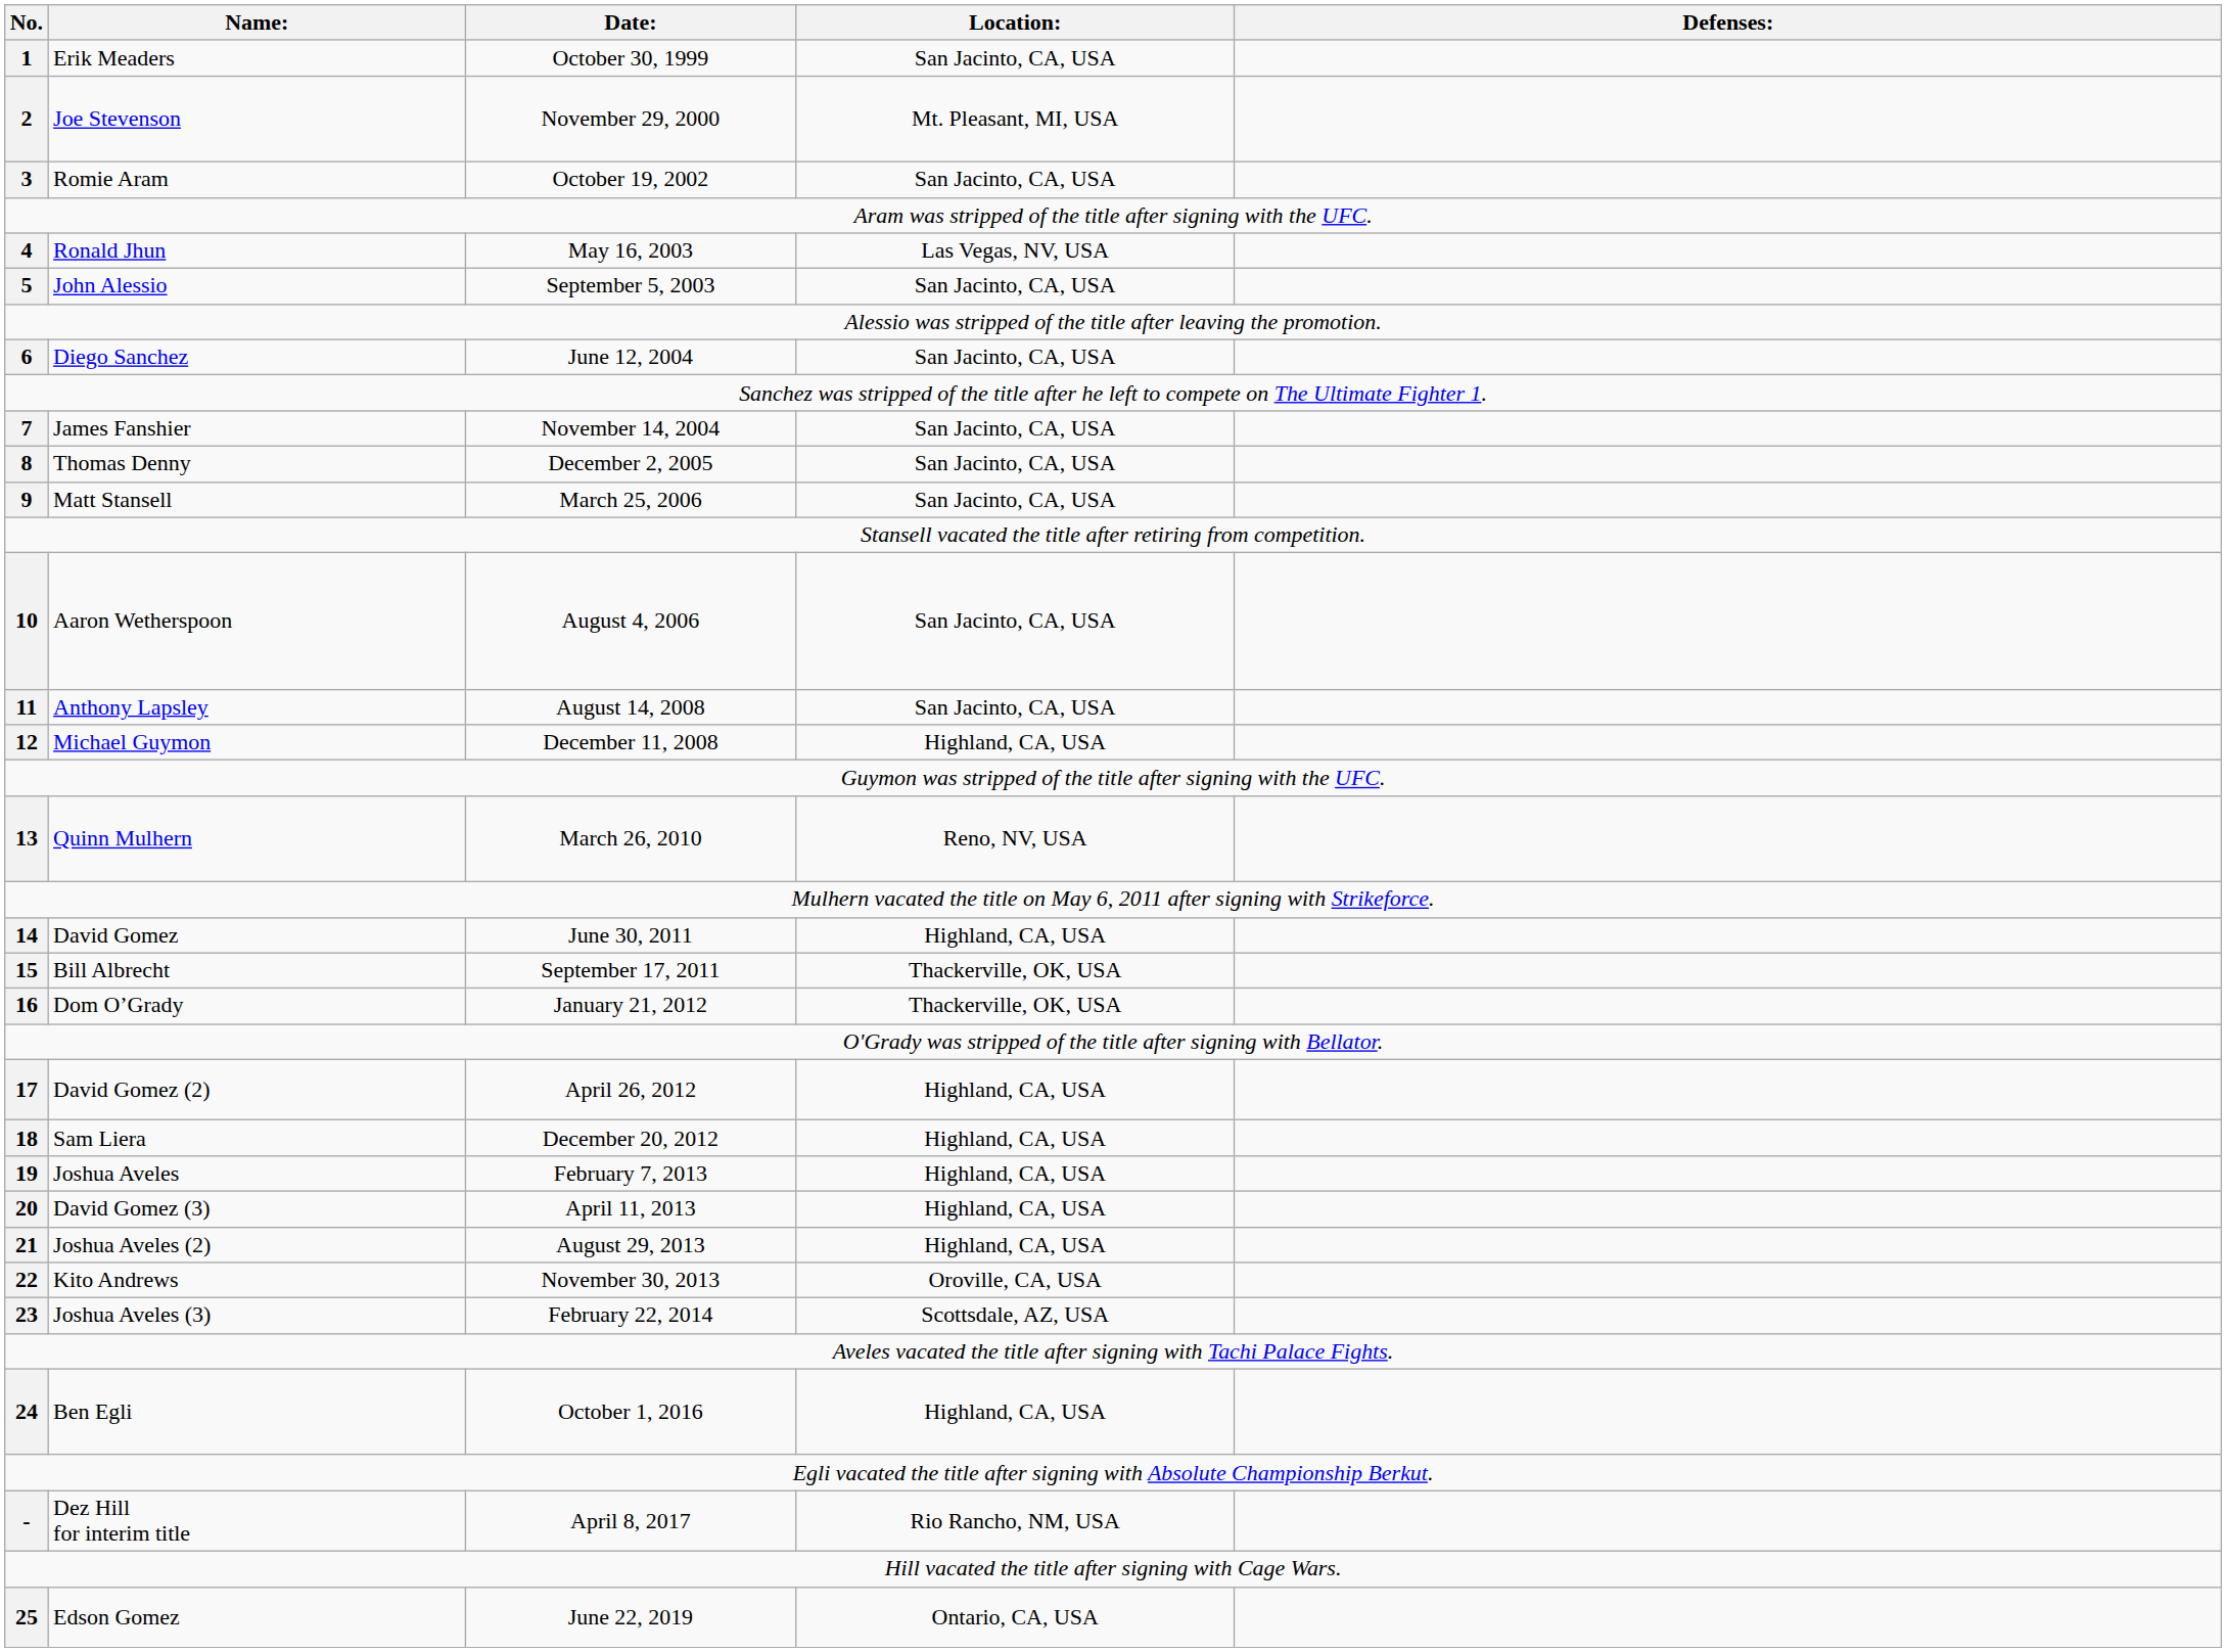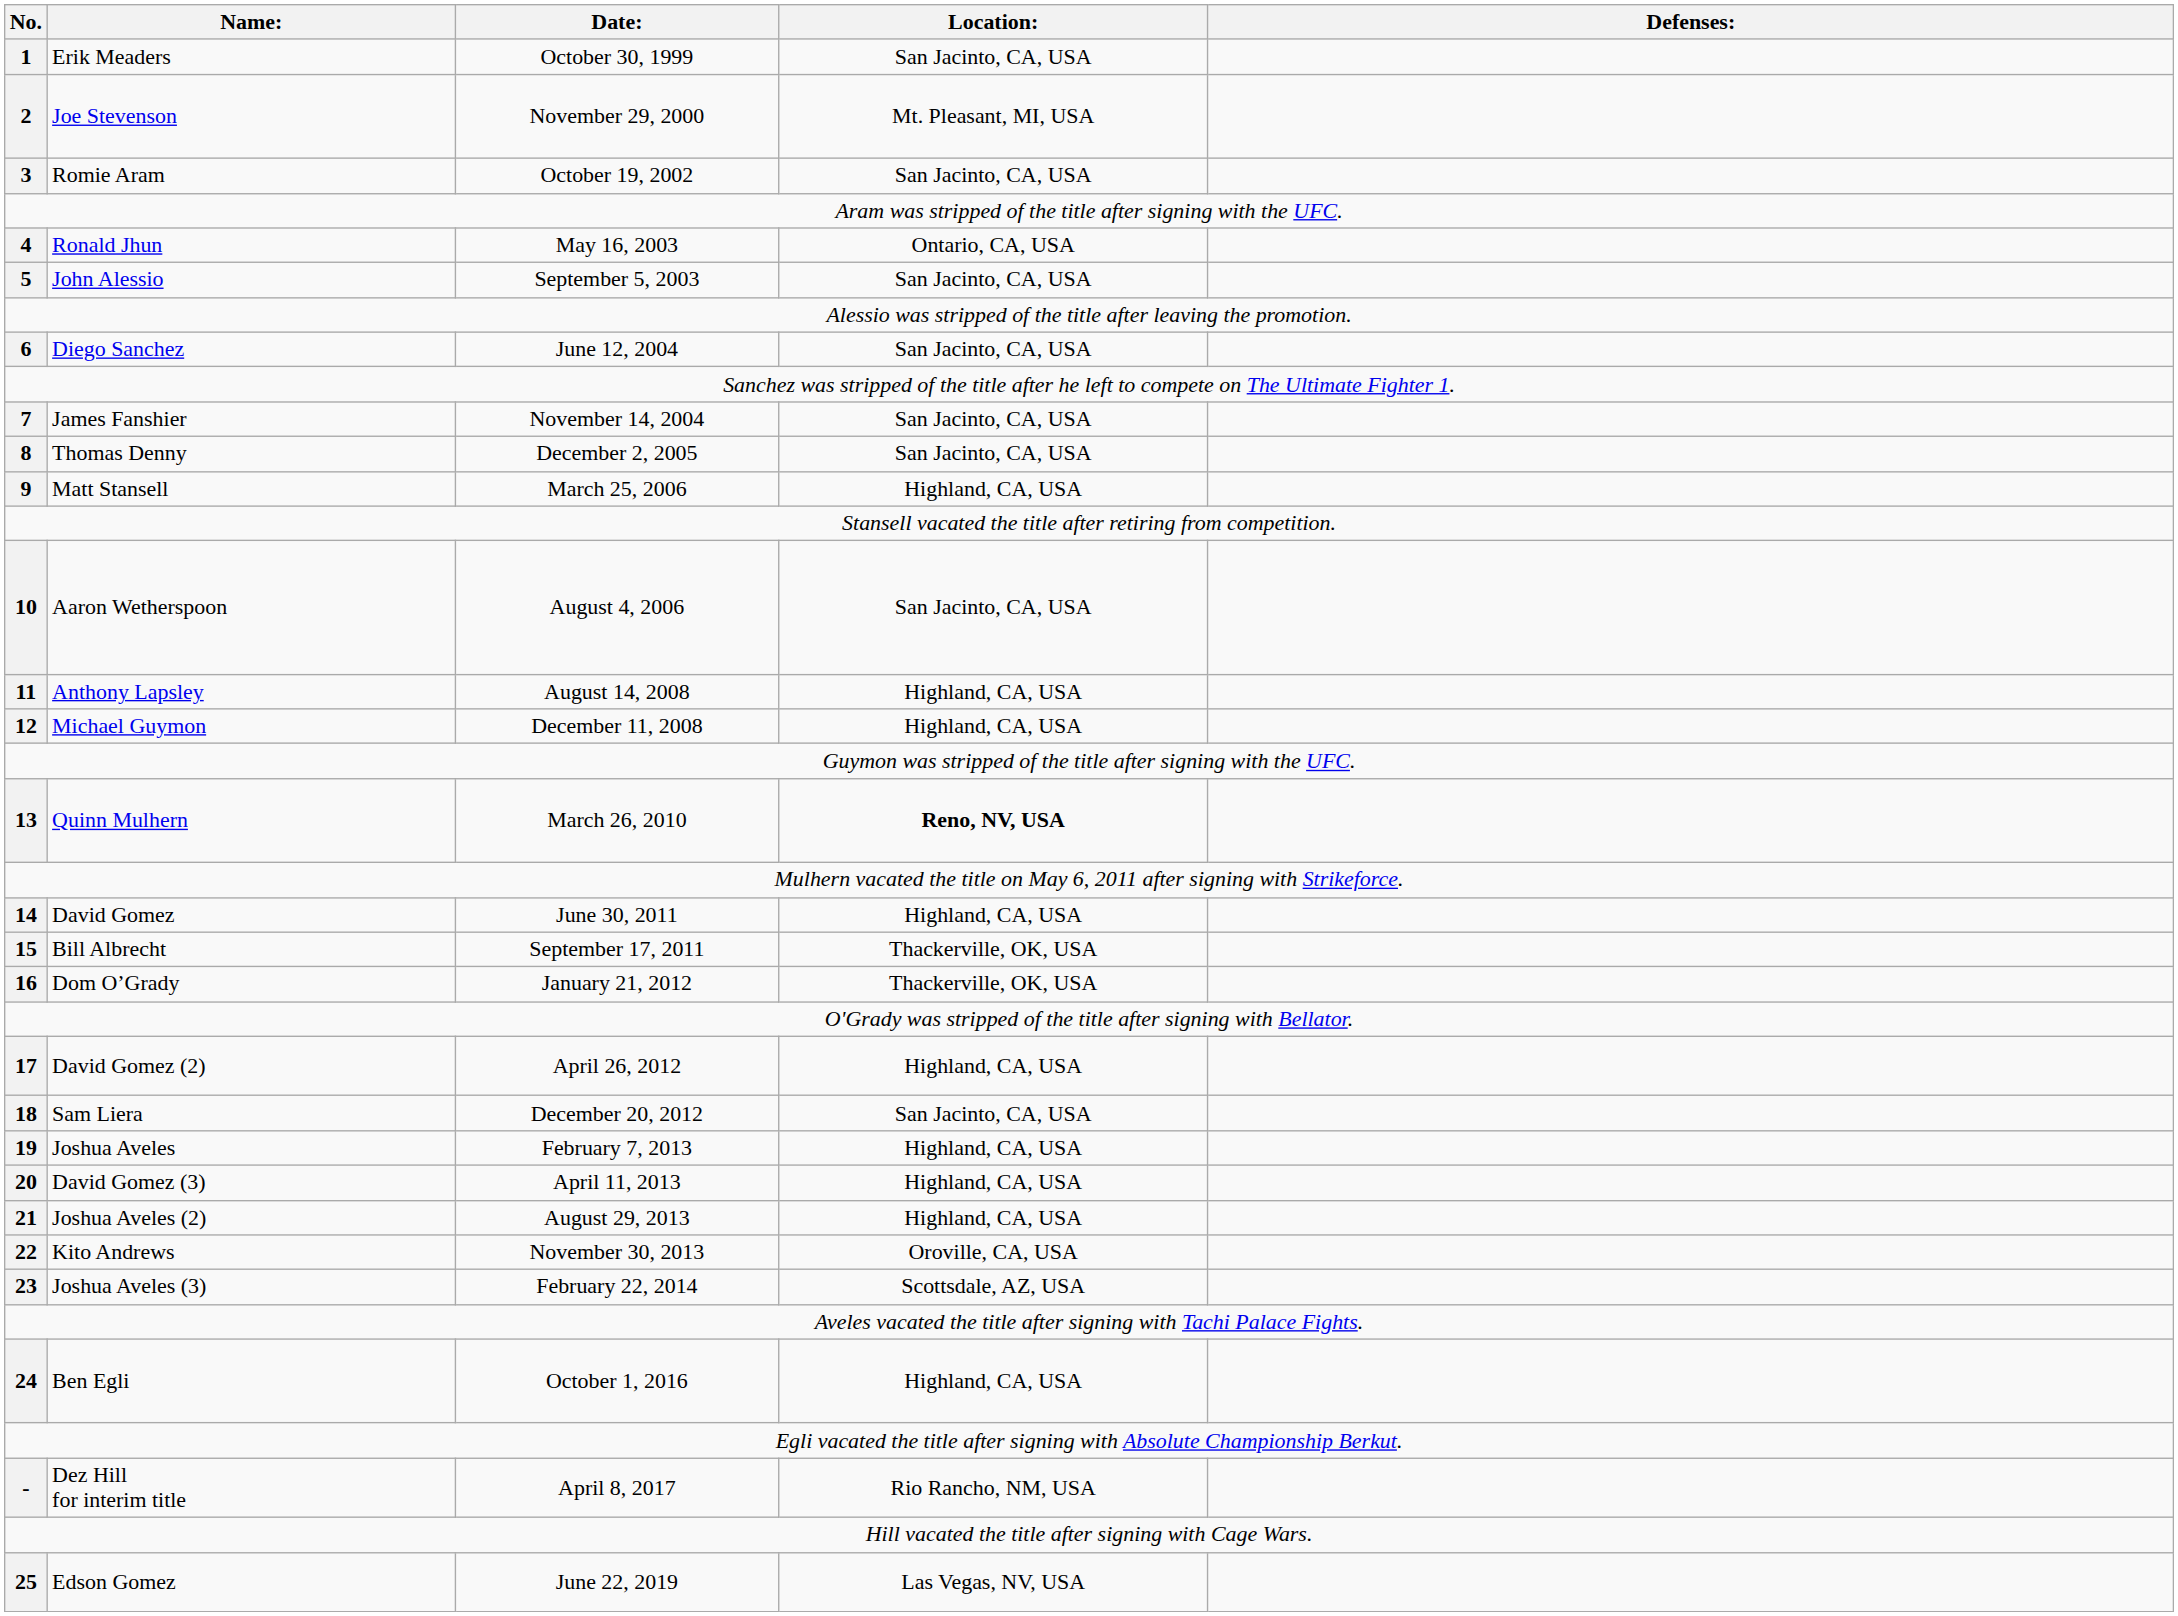Ronald Jhun | Location:: Las Vegas, NV, USA -> Ontario, CA, USA
Matt Stansell | Location:: San Jacinto, CA, USA -> Highland, CA, USA
Anthony Lapsley | Location:: San Jacinto, CA, USA -> Highland, CA, USA
Quinn Mulhern | Location:: normal -> bold
Sam Liera | Location:: Highland, CA, USA -> San Jacinto, CA, USA
Edson Gomez | Location:: Ontario, CA, USA -> Las Vegas, NV, USA
